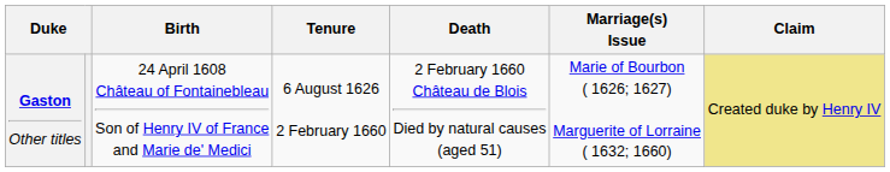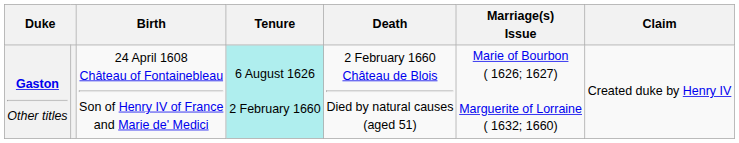Gaston Other titles | Tenure: no background -> paleturquoise background
Gaston Other titles | Claim: khaki background -> no background
